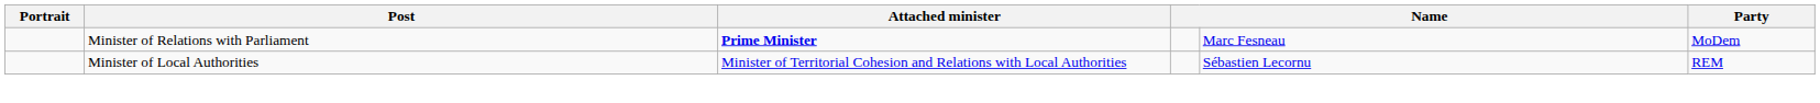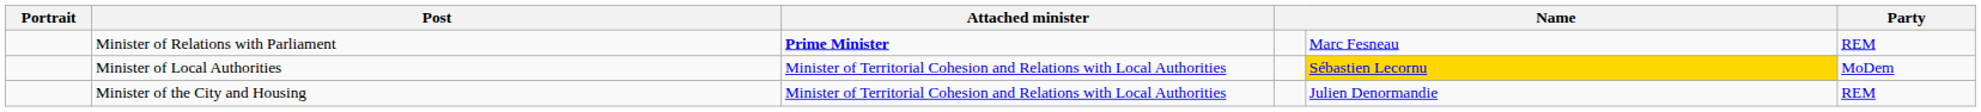Minister of Relations with Parliament | Party: MoDem -> REM
Minister of Local Authorities | column 5: no background -> gold background
Minister of Local Authorities | Party: REM -> MoDem
+ row: Minister of the City and Housing | Minister of Territorial Cohesion and Relations with Local Authorities | Julien Denormandie | REM
